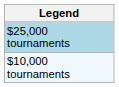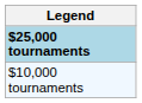row 2 | column 1: normal -> bold
